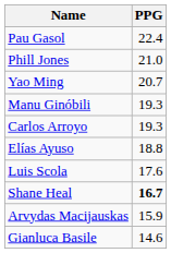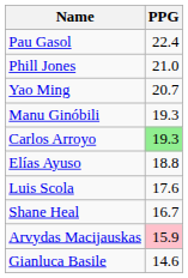Carlos Arroyo | PPG: no background -> lightgreen background
Shane Heal | PPG: bold -> normal
Arvydas Macijauskas | PPG: no background -> pink background
